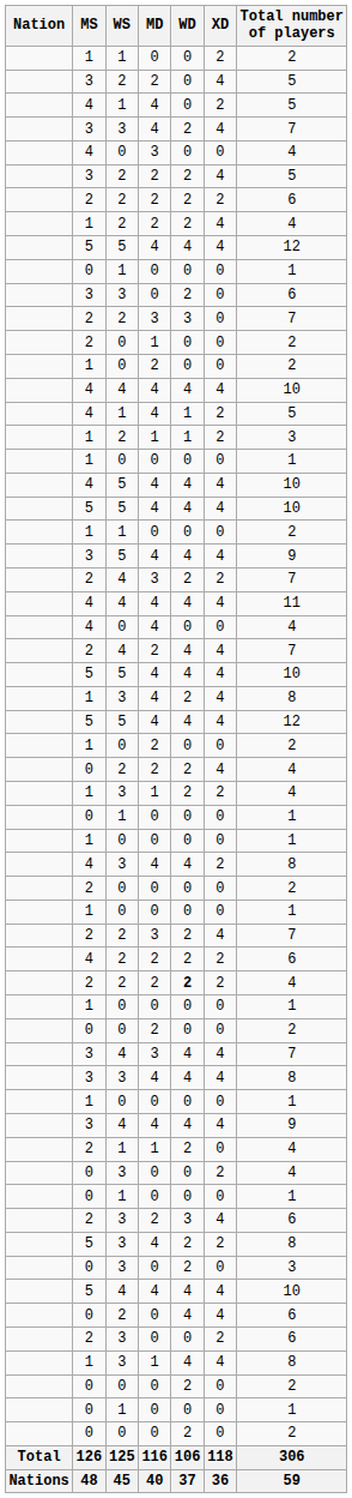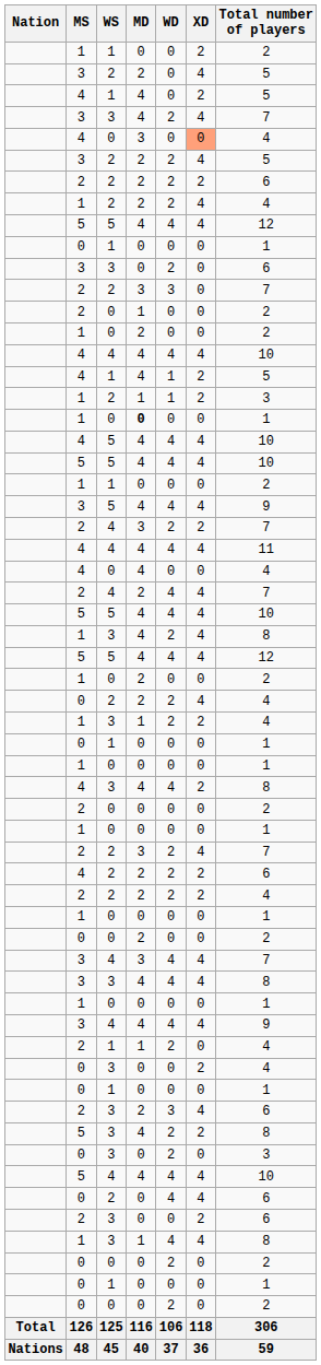row 6 | XD: no background -> lightsalmon background
row 19 | MD: normal -> bold
row 41 | WD: bold -> normal
